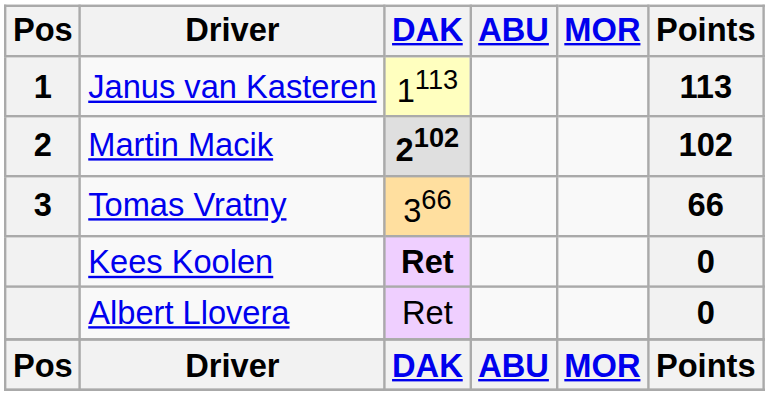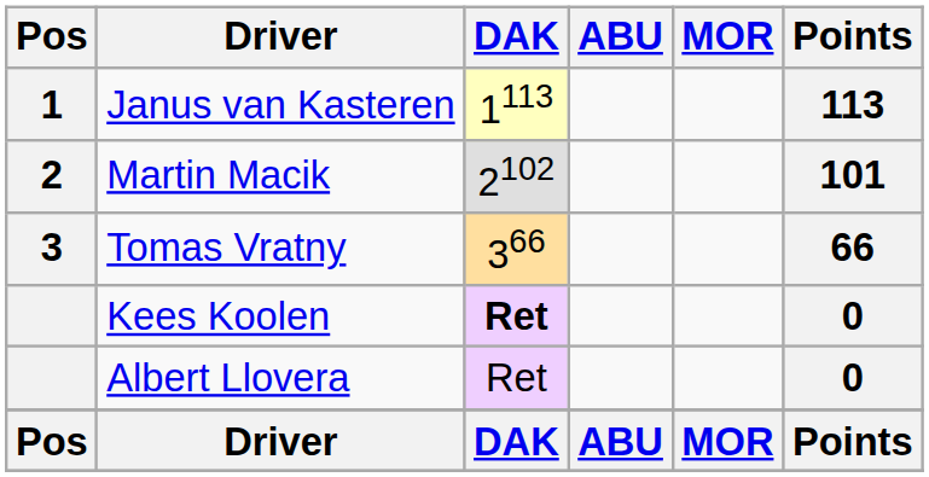Martin Macik | DAK: bold -> normal
Martin Macik | Points: 102 -> 101
